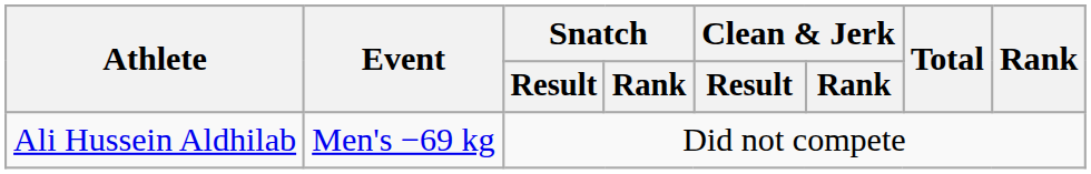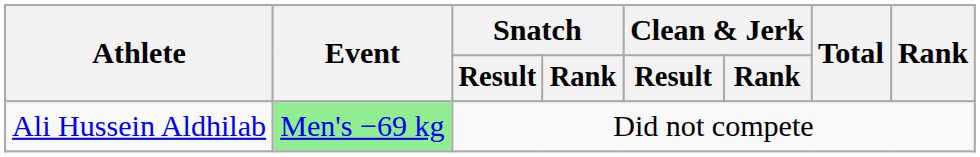Ali Hussein Aldhilab | Event: no background -> lightgreen background
